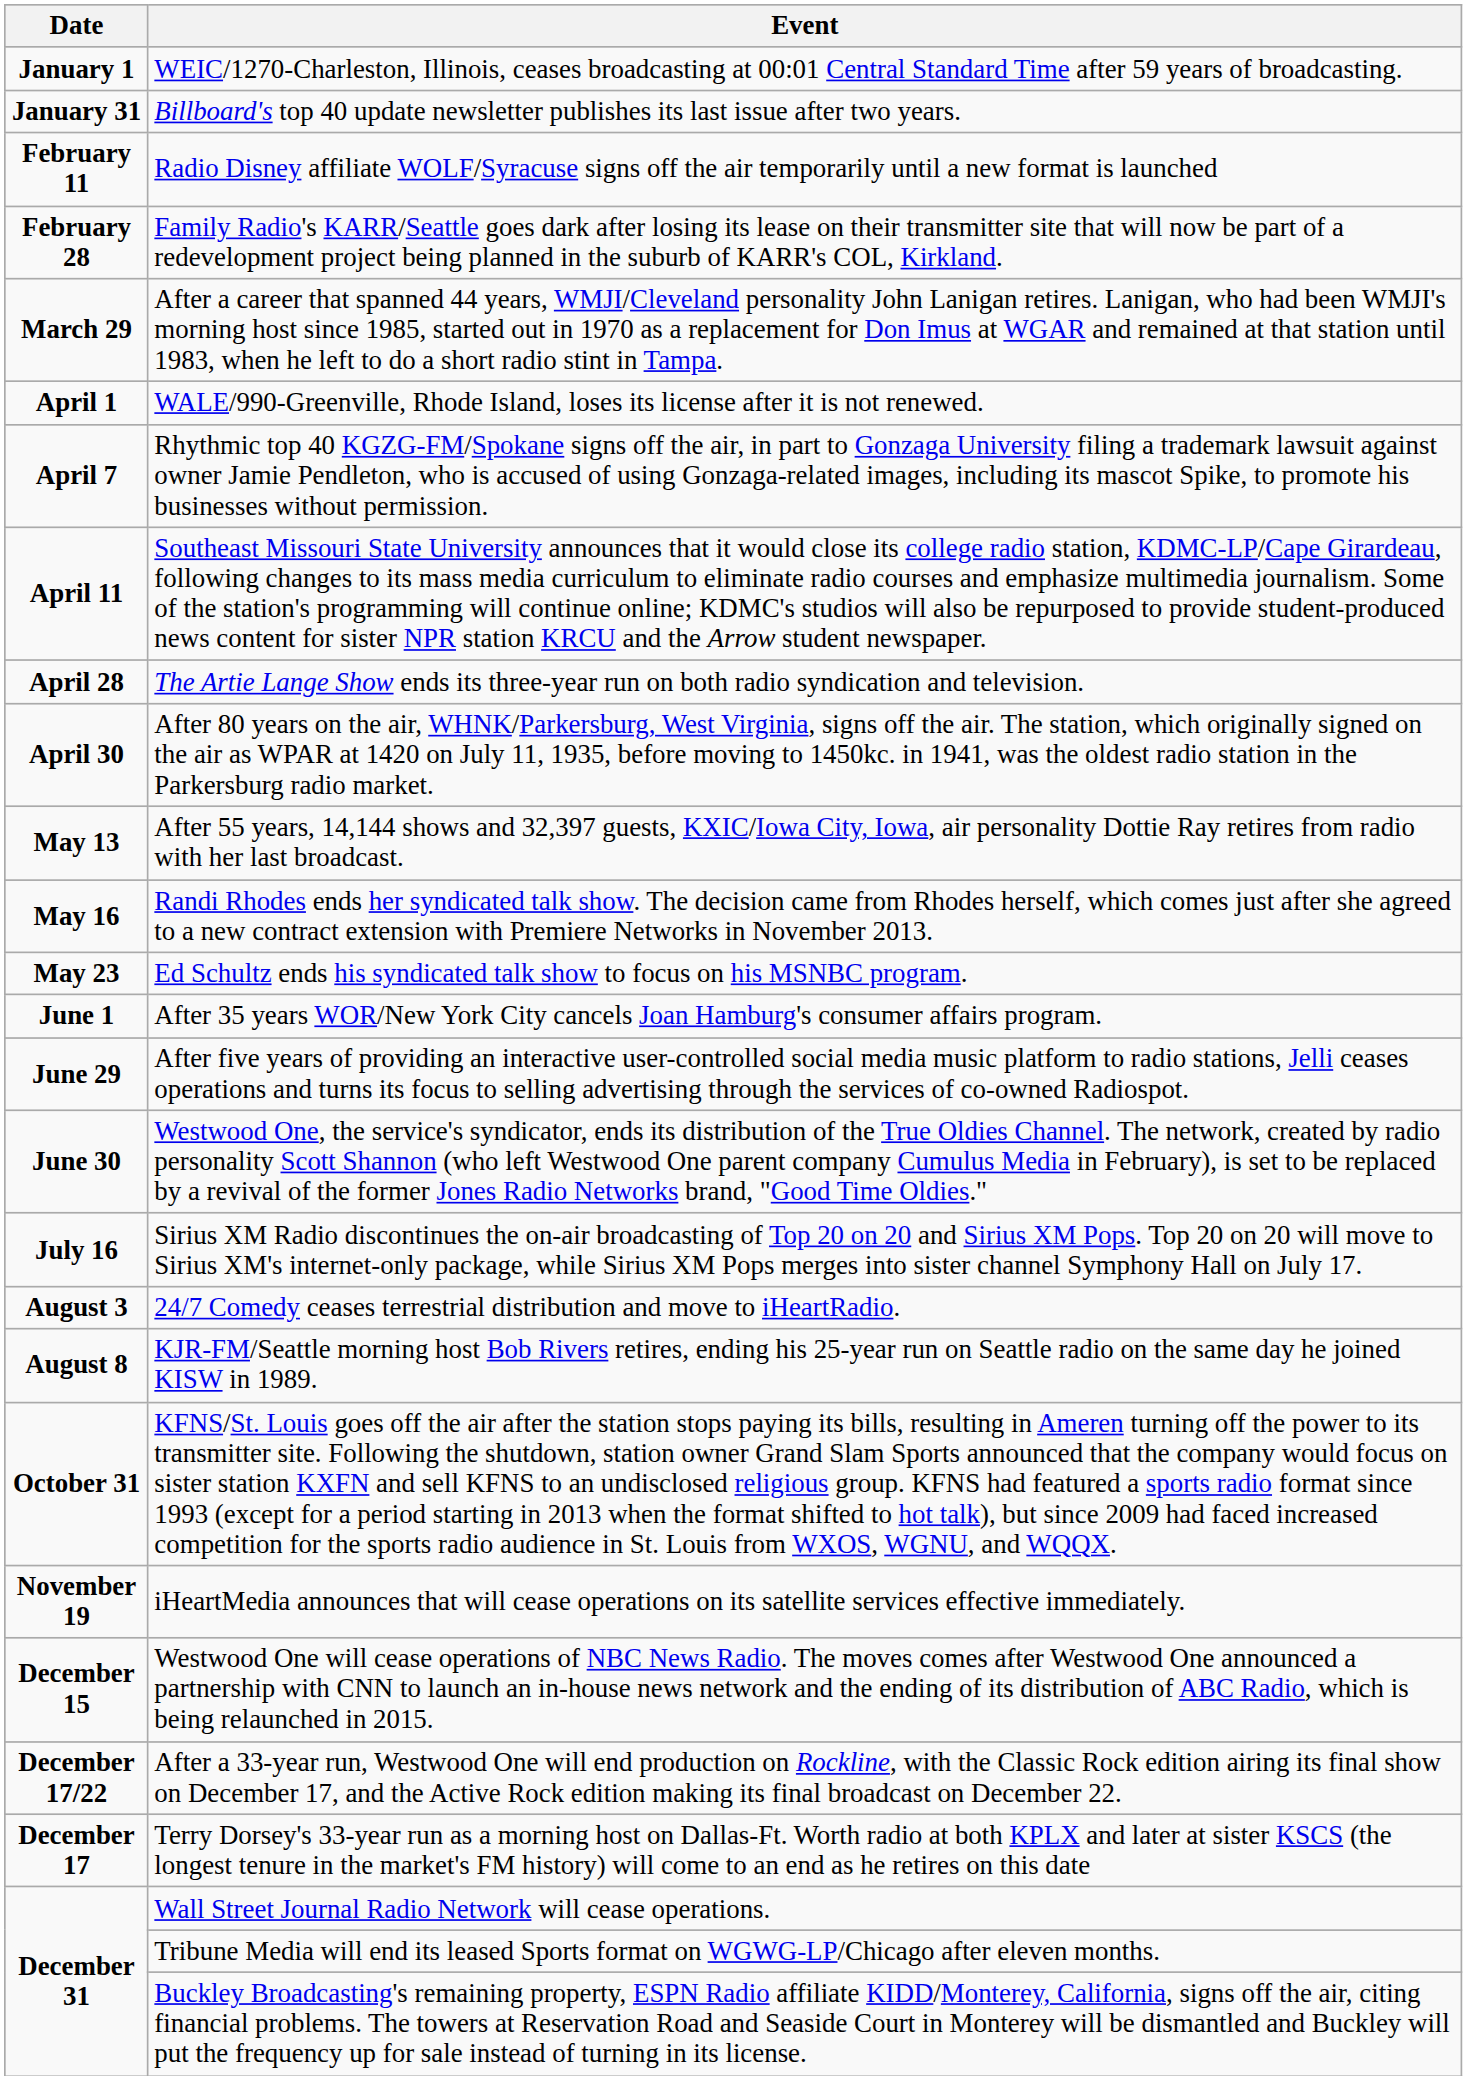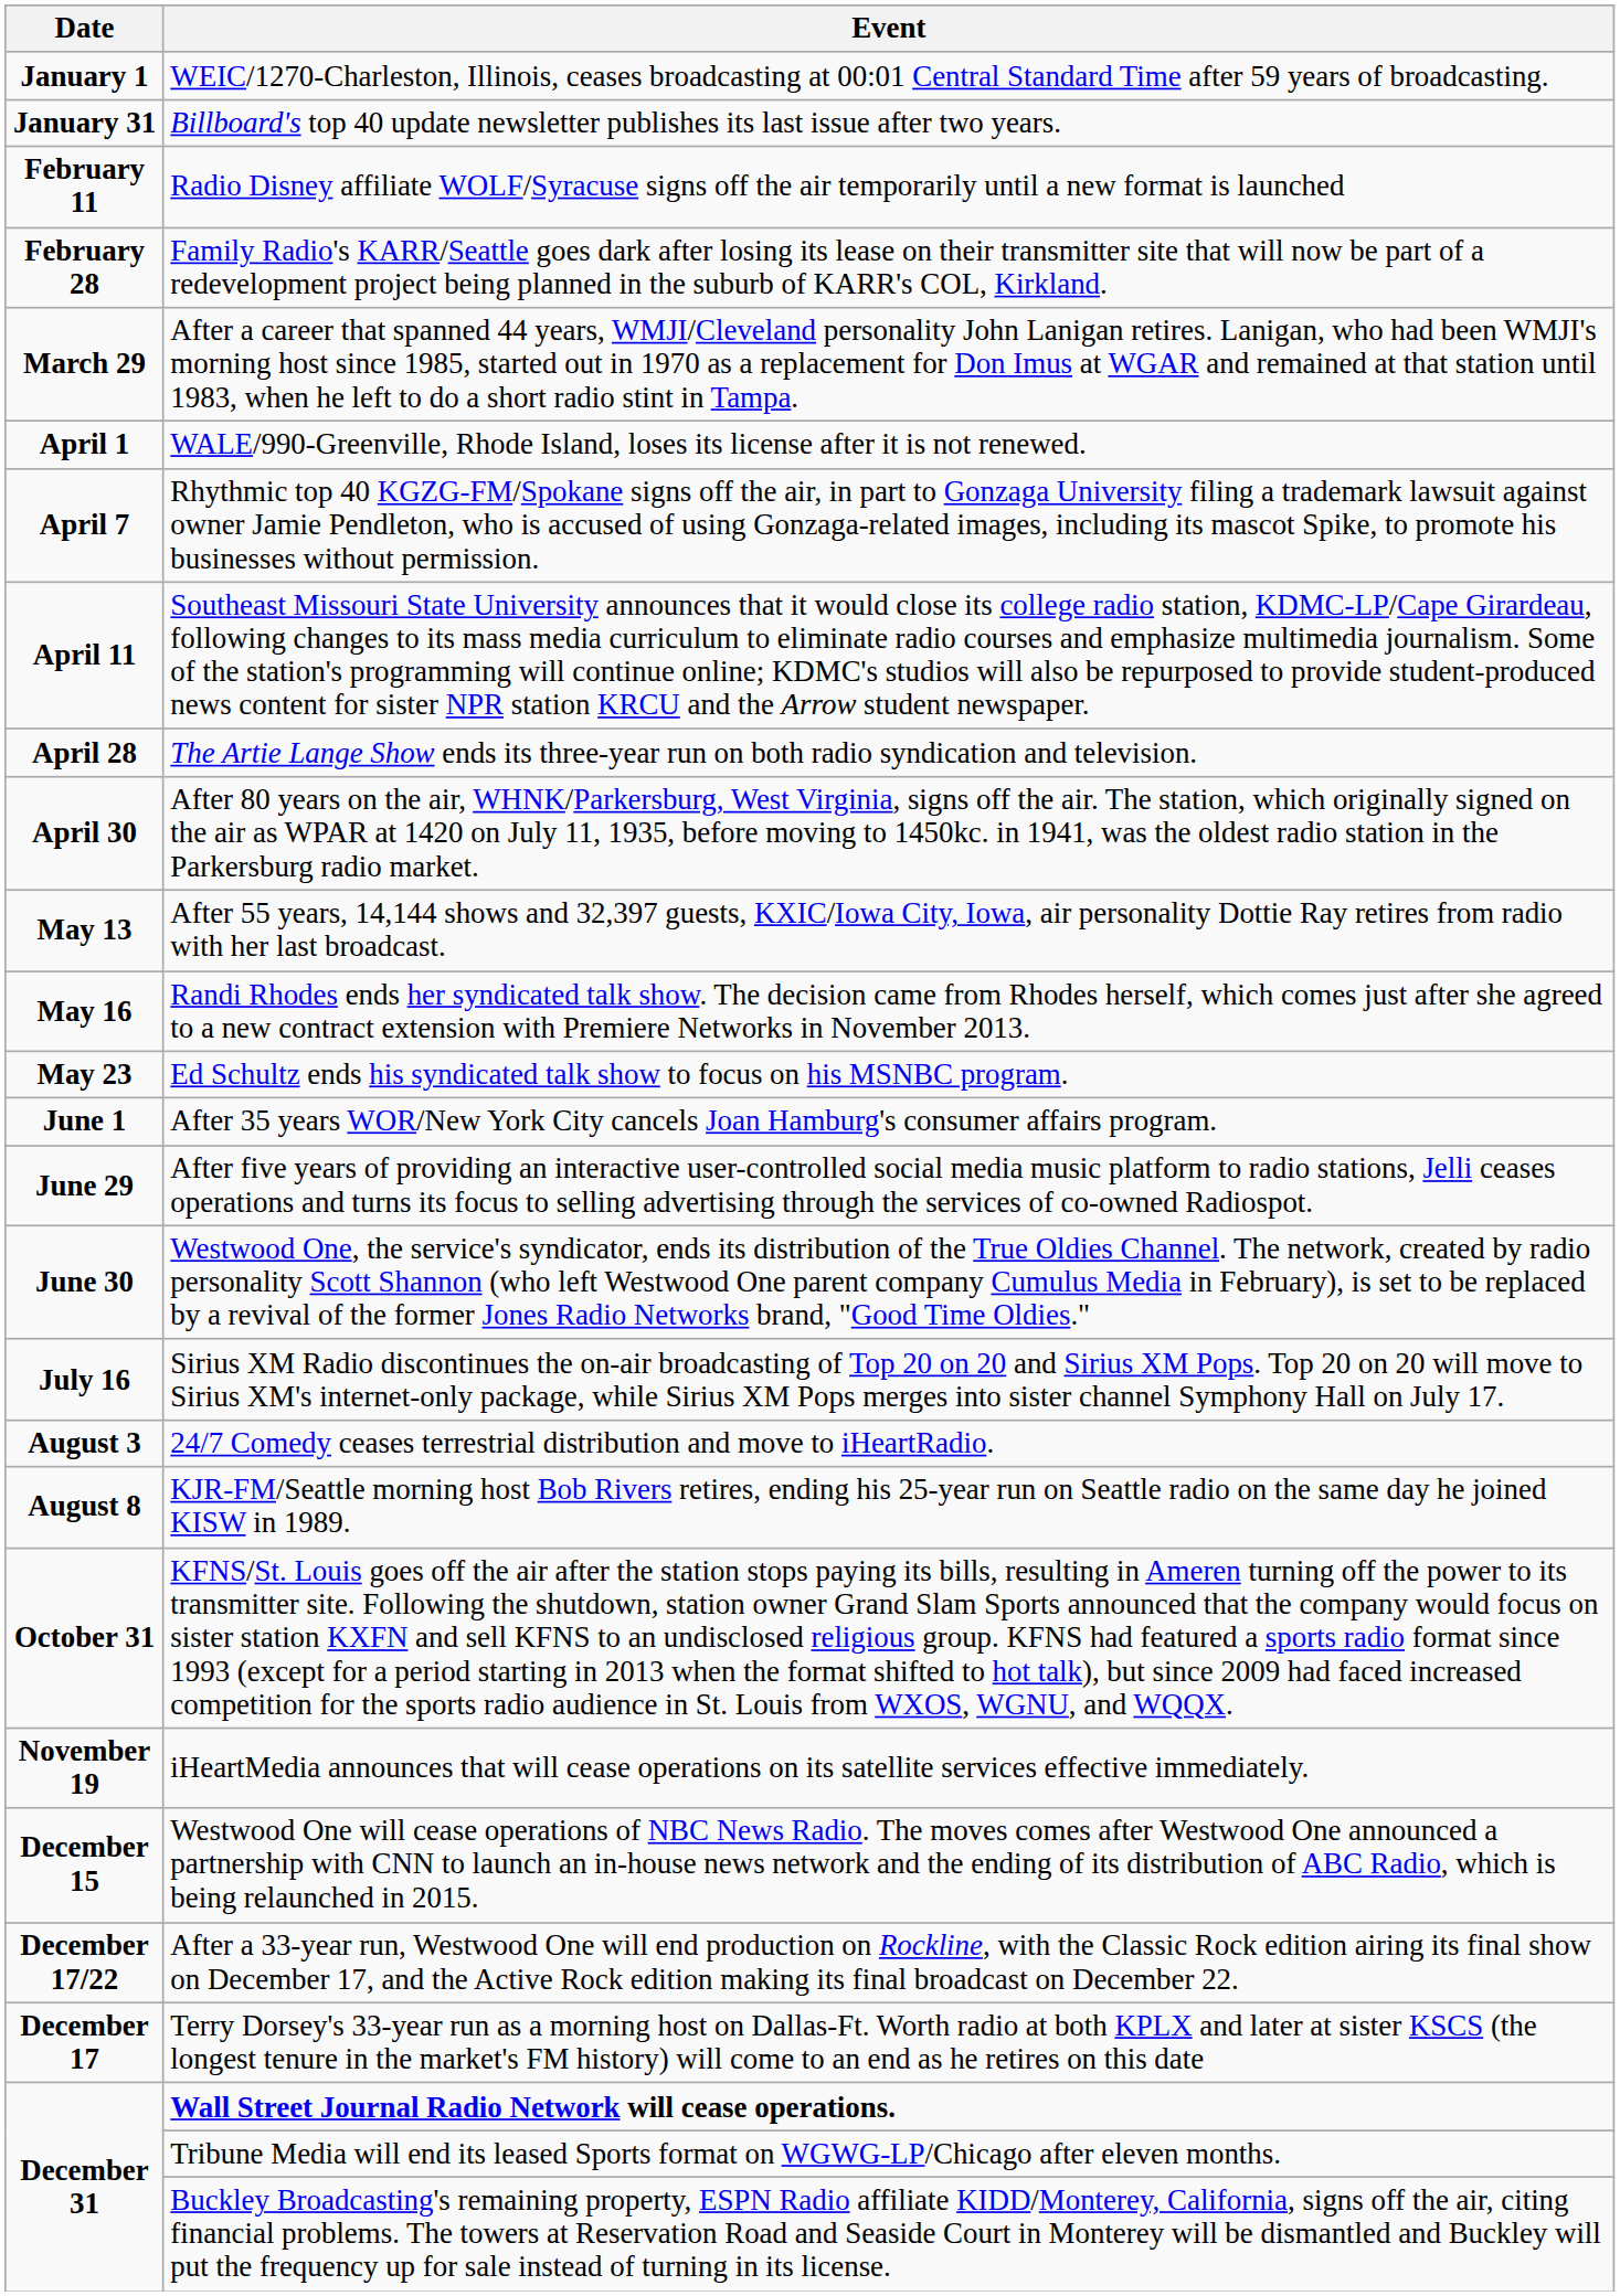Wall Street Journal Radio Network will cease operations. | Event: normal -> bold
